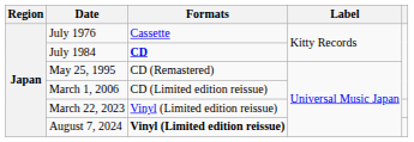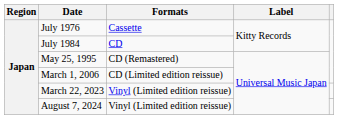July 1984 | Formats: bold -> normal
August 7, 2024 | Formats: bold -> normal
